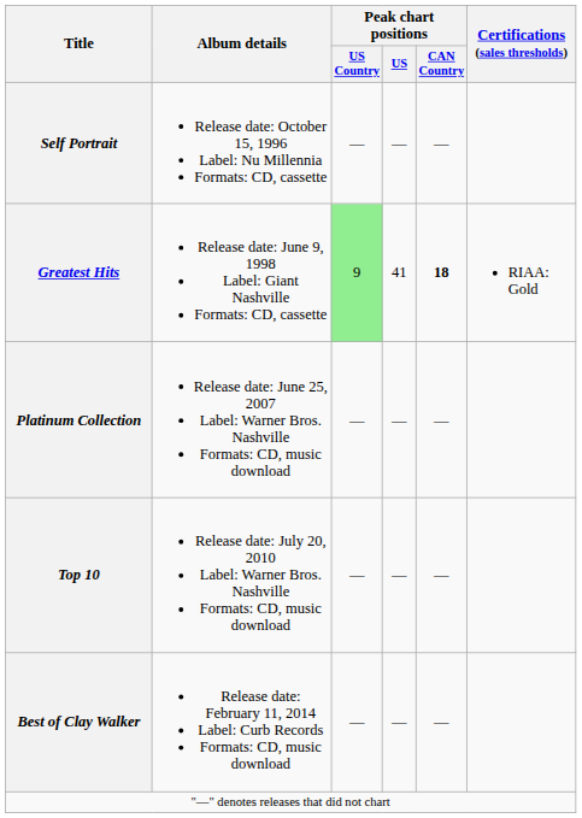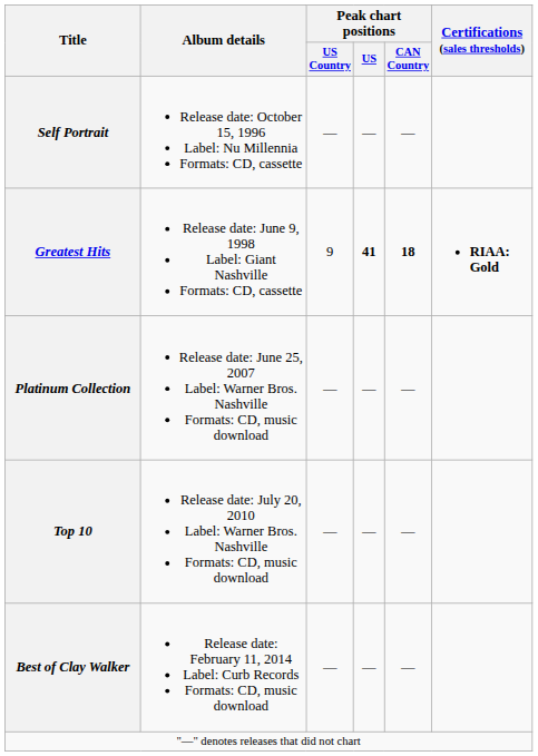Greatest Hits | Peak chart positions / US Country: lightgreen background -> no background
Greatest Hits | Peak chart positions / US: normal -> bold
Greatest Hits | Certifications (sales thresholds): normal -> bold
